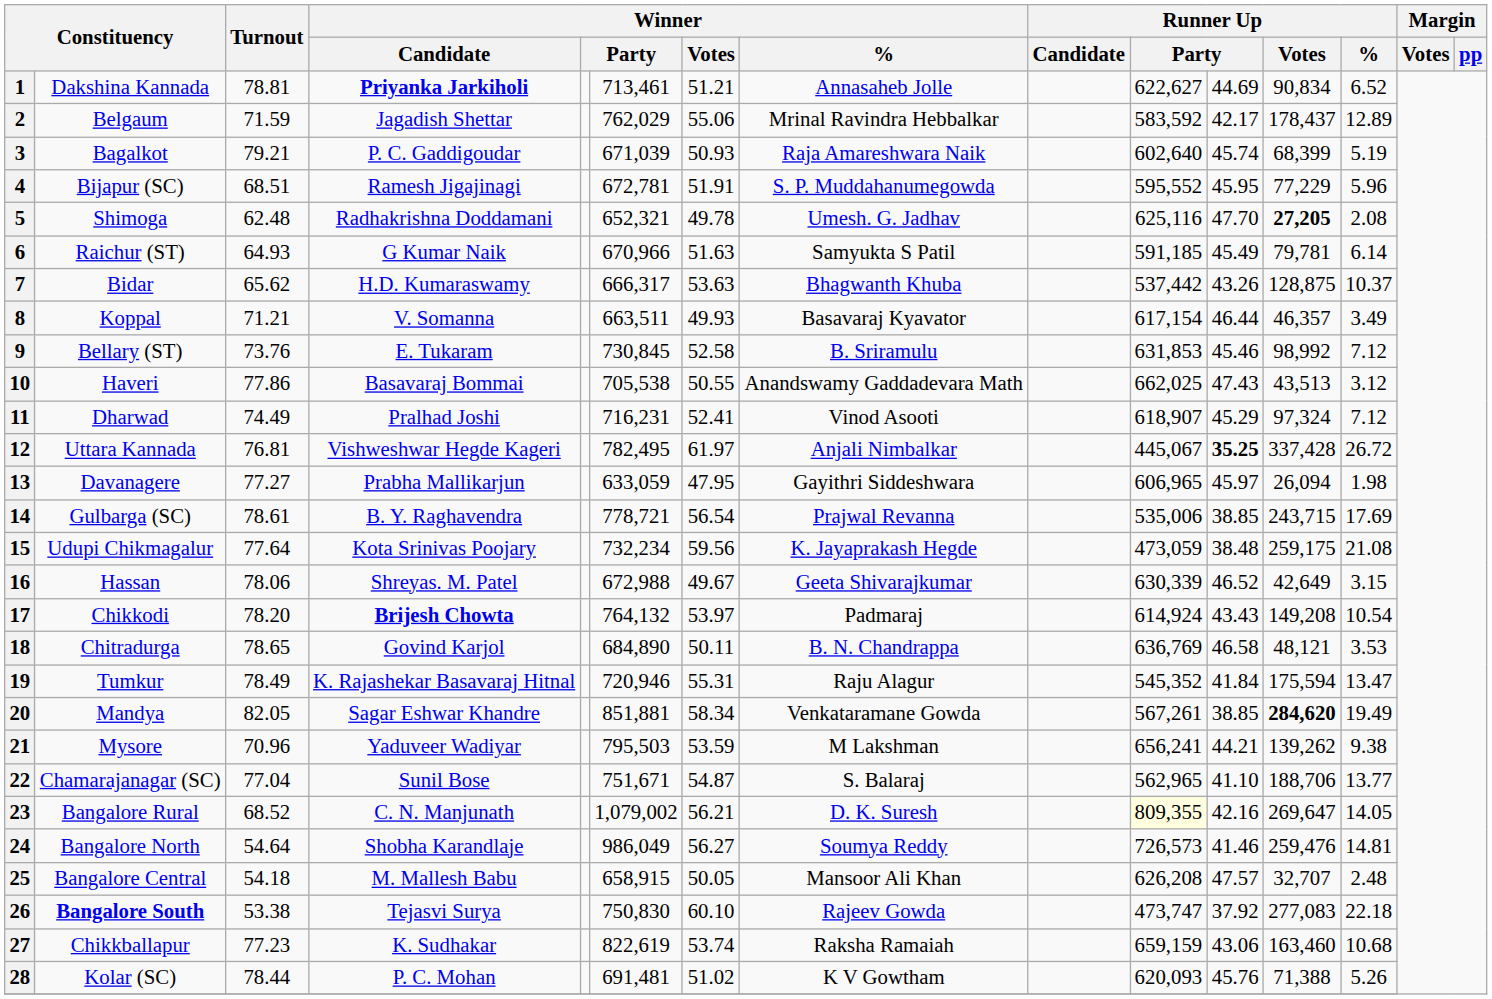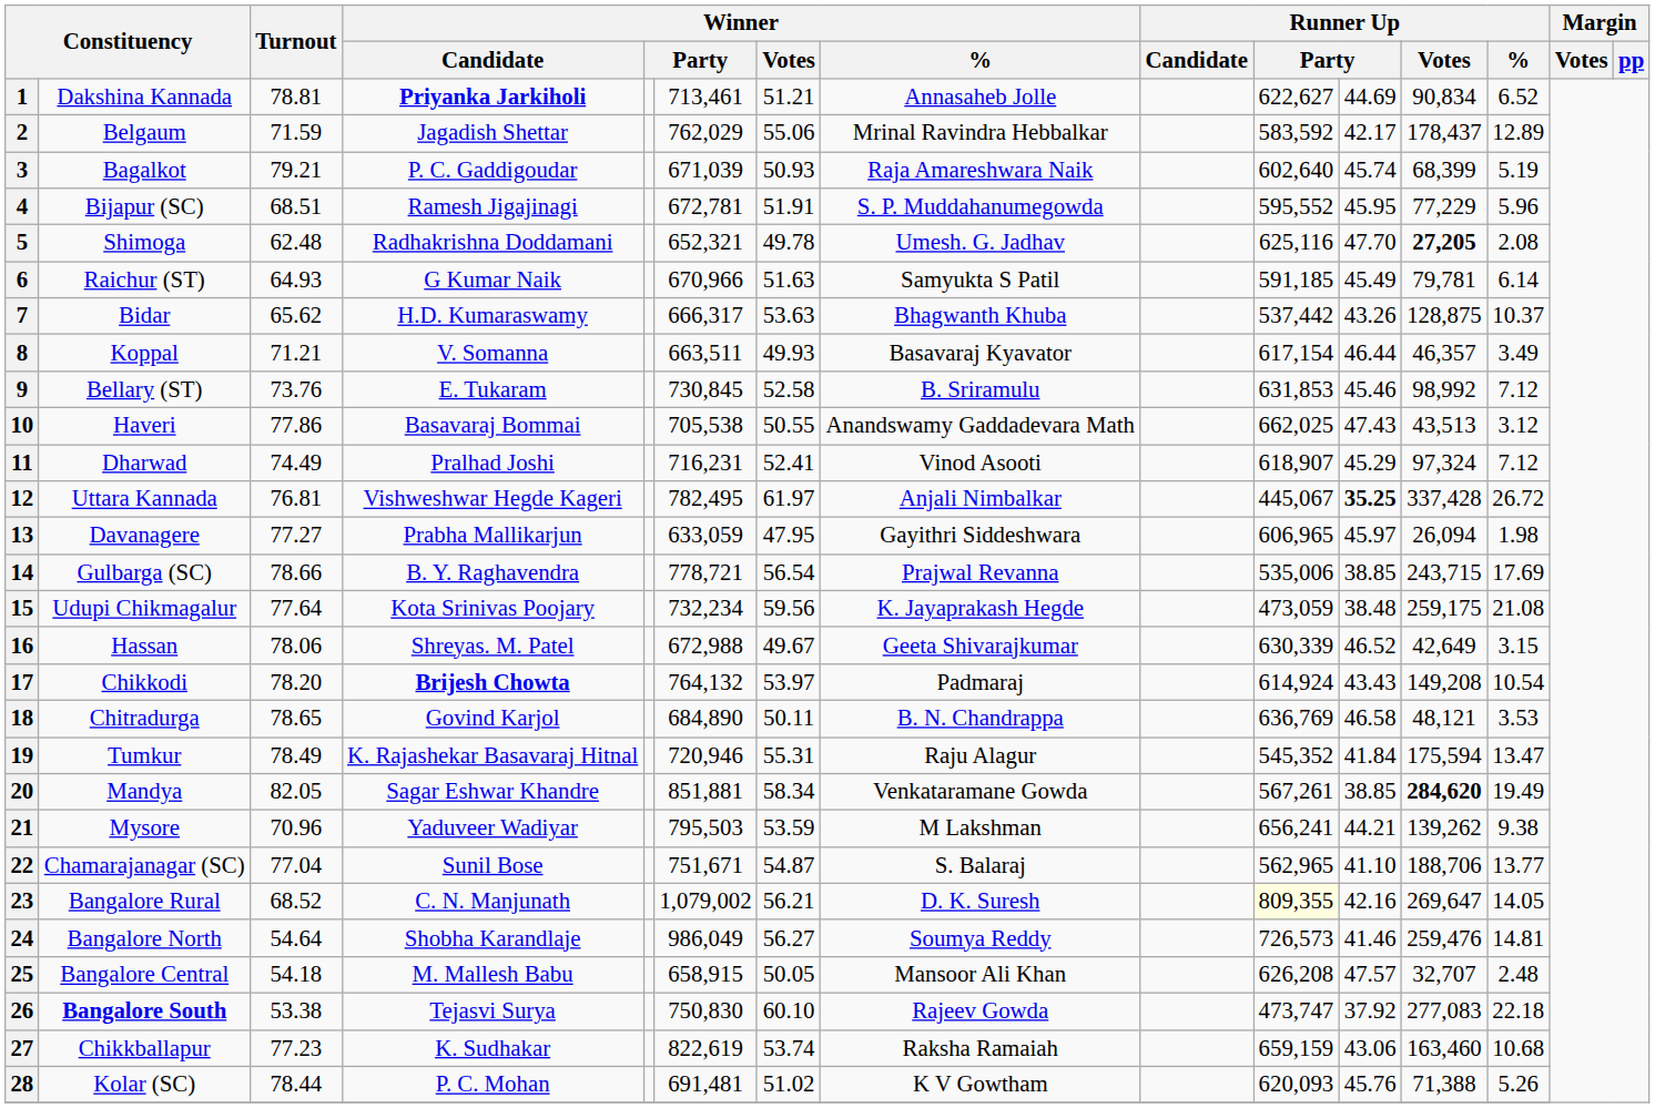14 | Turnout: 78.61 -> 78.66
